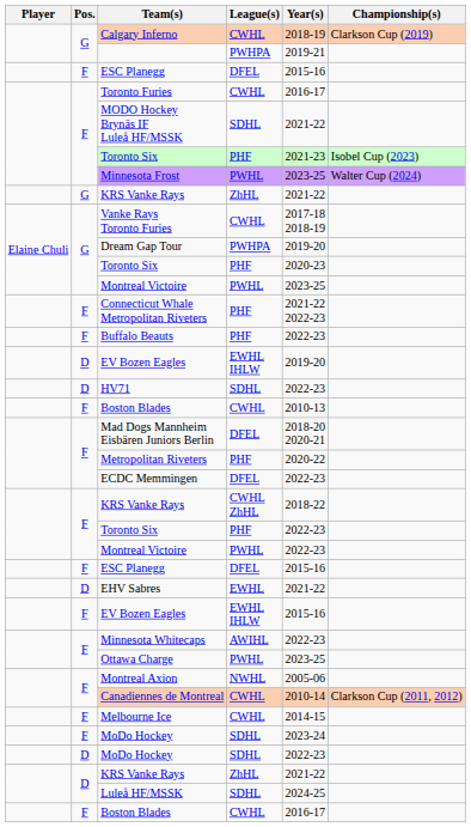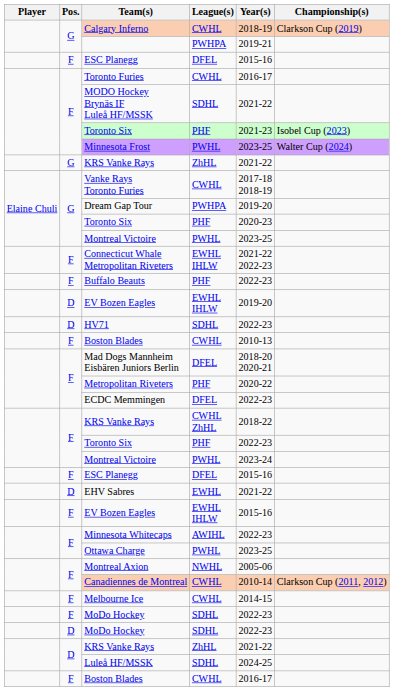Connecticut Whale Metropolitan Riveters | League(s): PHF -> EWHL IHLW
F / Montreal Victoire | Year(s): 2022-23 -> 2023-24
F / MoDo Hockey | Year(s): 2023-24 -> 2022-23
